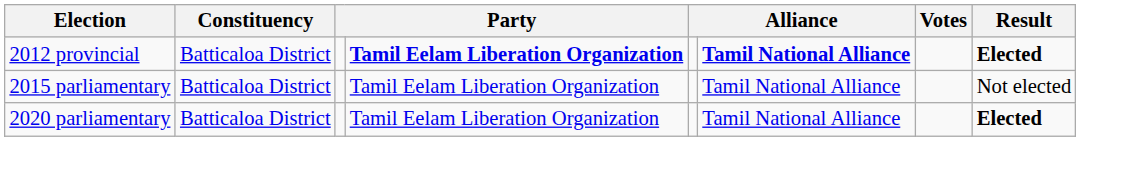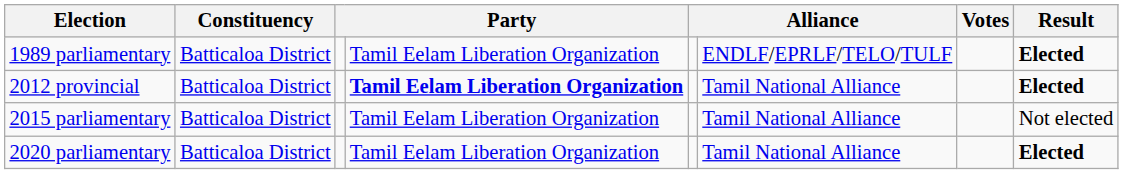+ row: 1989 parliamentary | Batticaloa District | Tamil Eelam Liberation Organization | ENDLF/EPRLF/TELO/TULF | Elected
2012 provincial | column 6: bold -> normal
